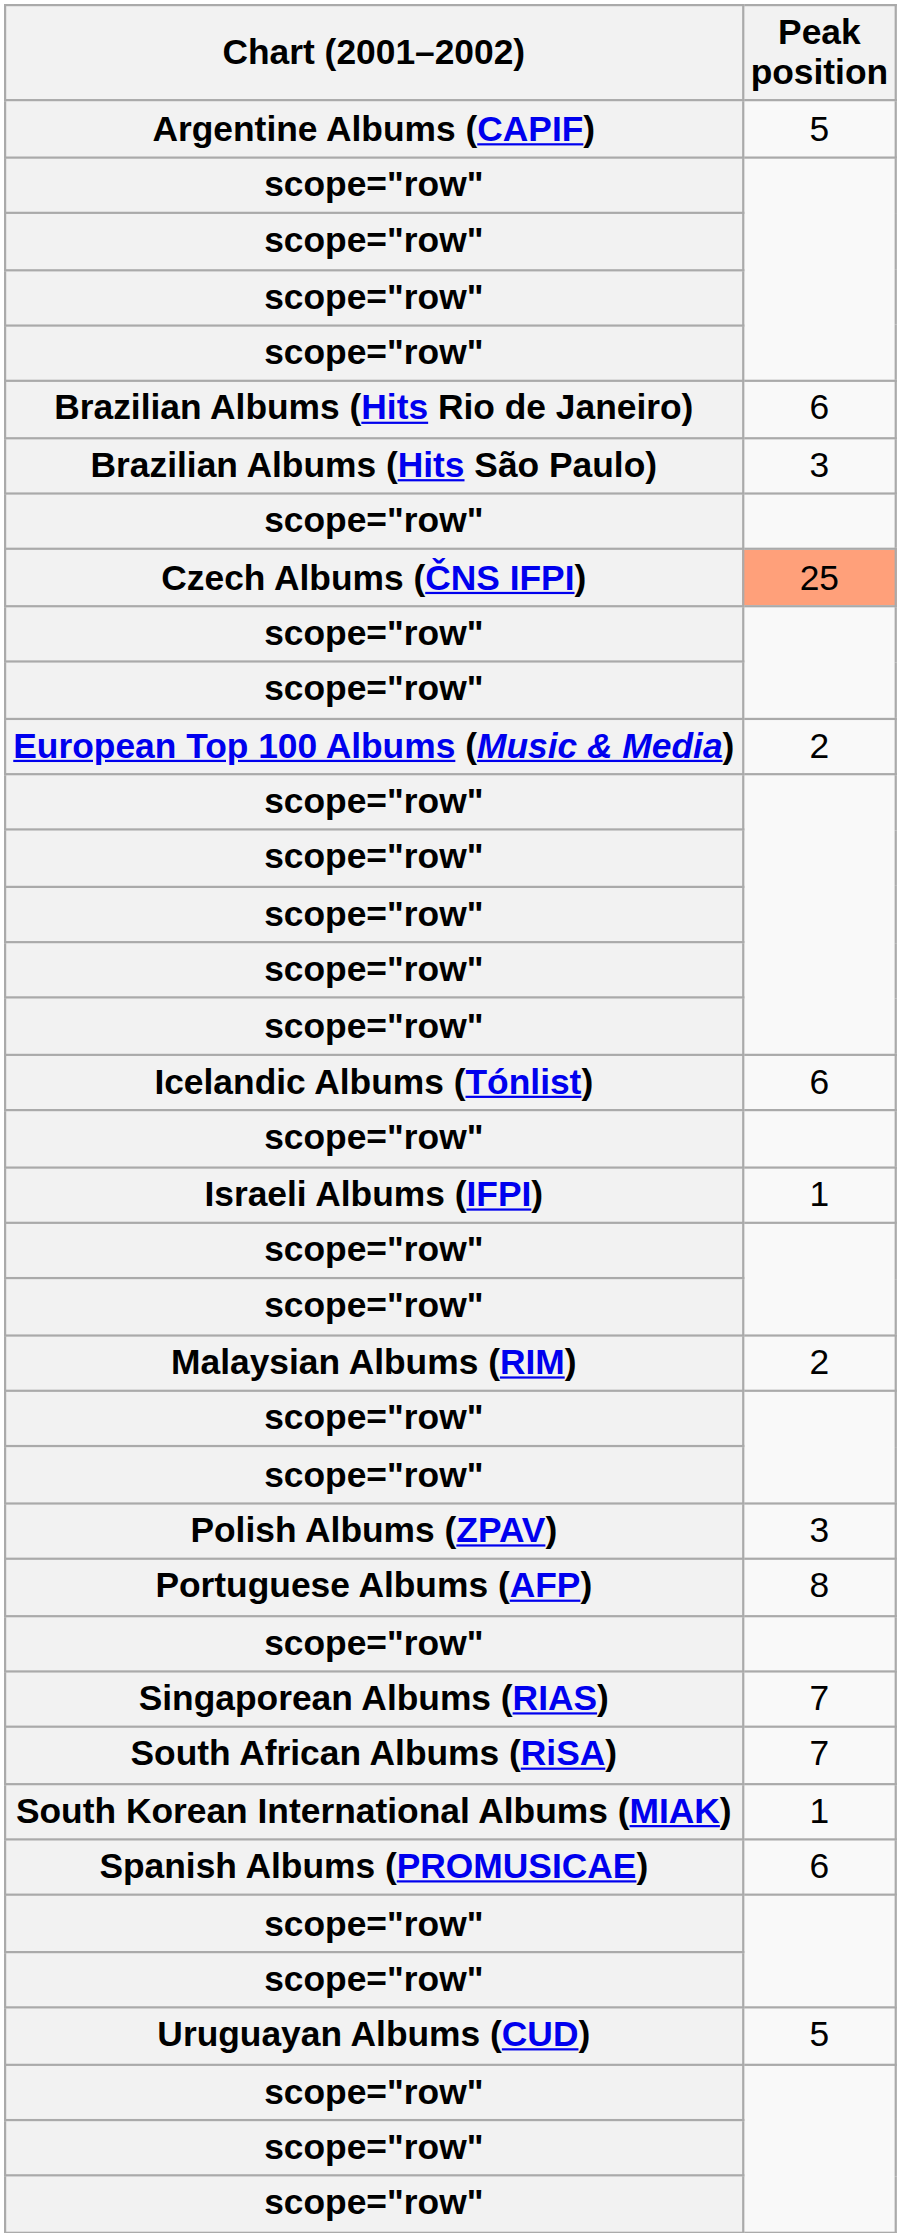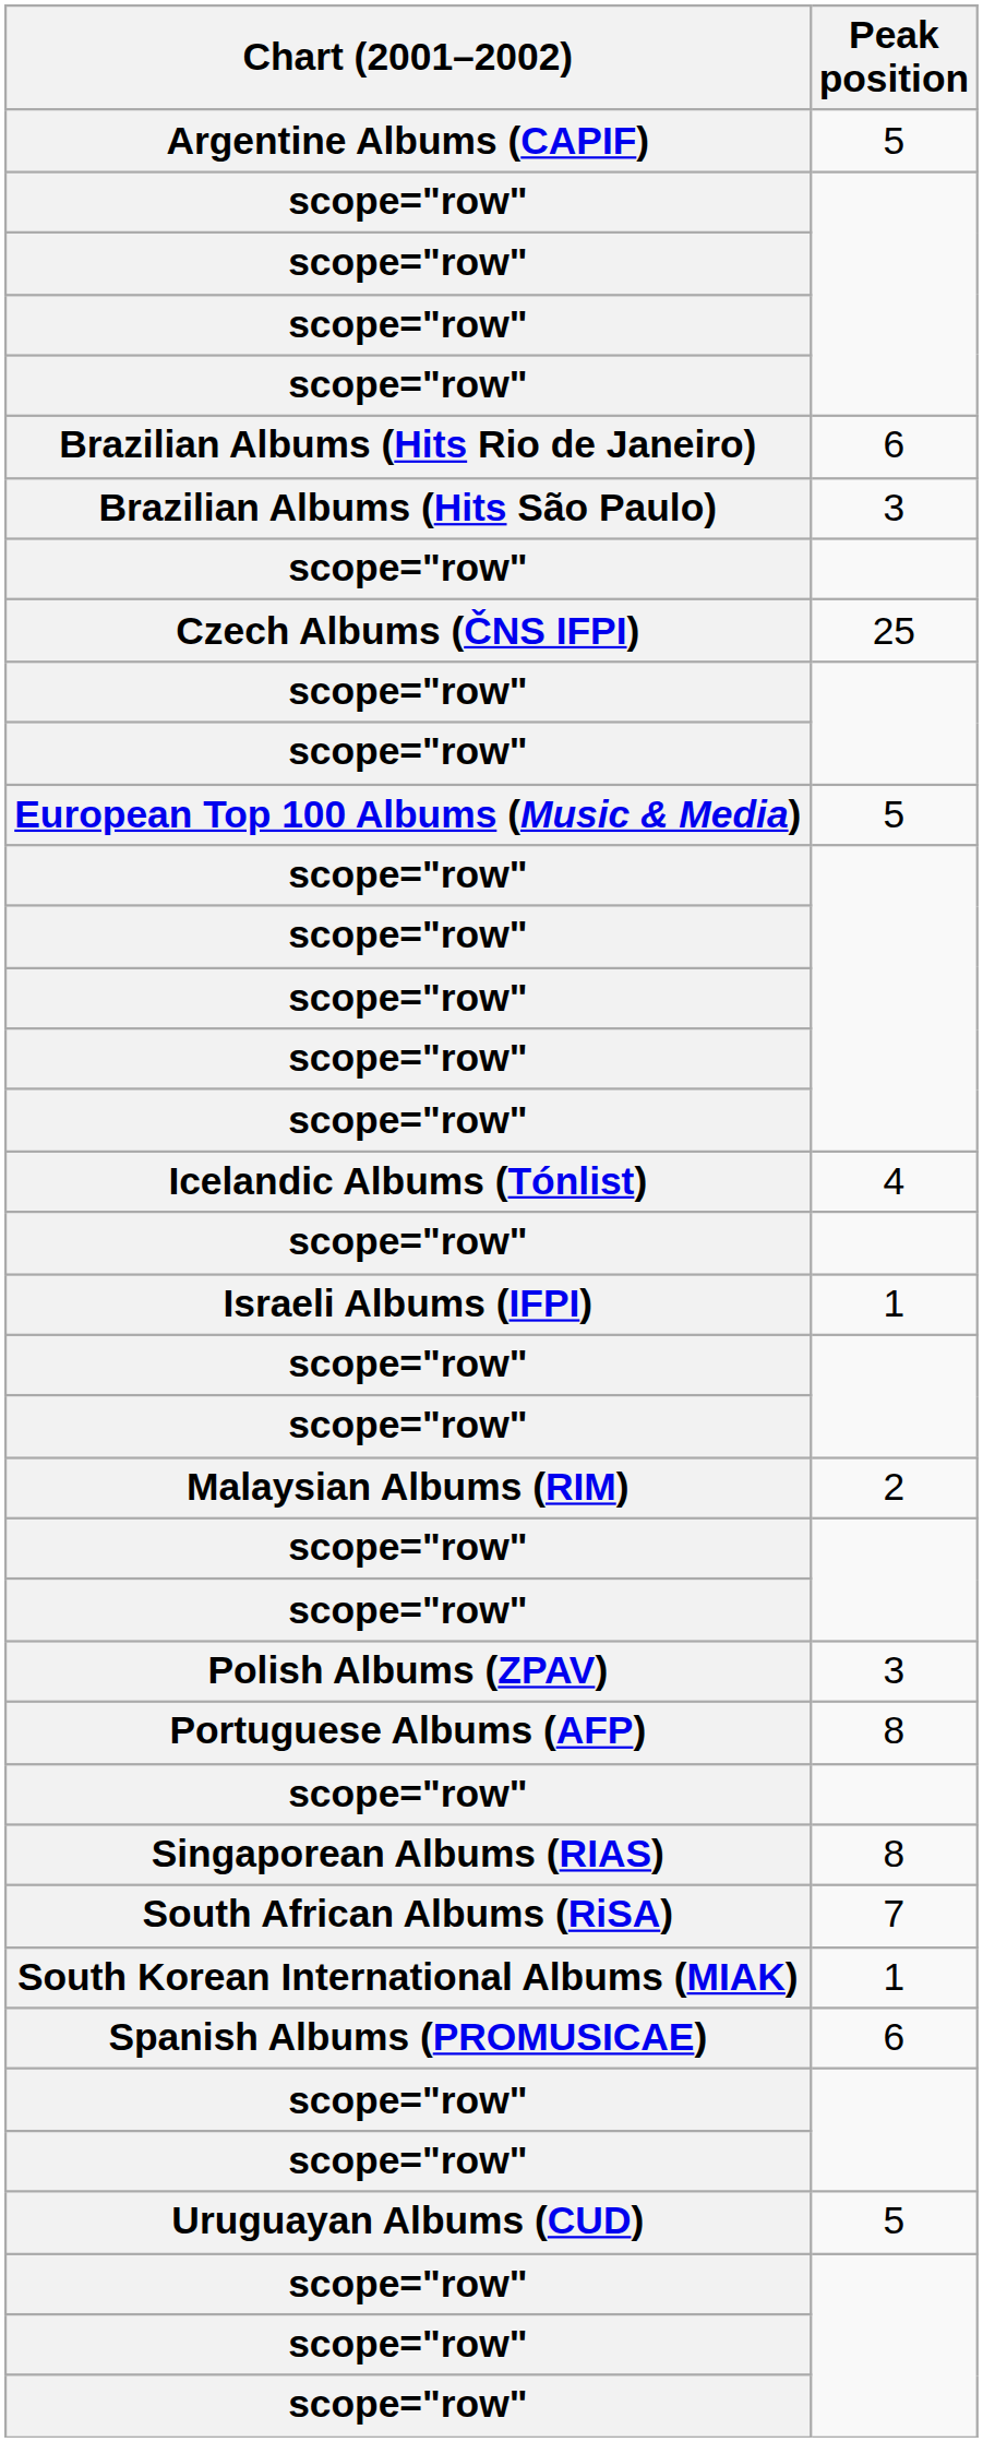Czech Albums (ČNS IFPI) | Peak position: lightsalmon background -> no background
European Top 100 Albums (Music & Media) | Peak position: 2 -> 5
Icelandic Albums (Tónlist) | Peak position: 6 -> 4
Singaporean Albums (RIAS) | Peak position: 7 -> 8
